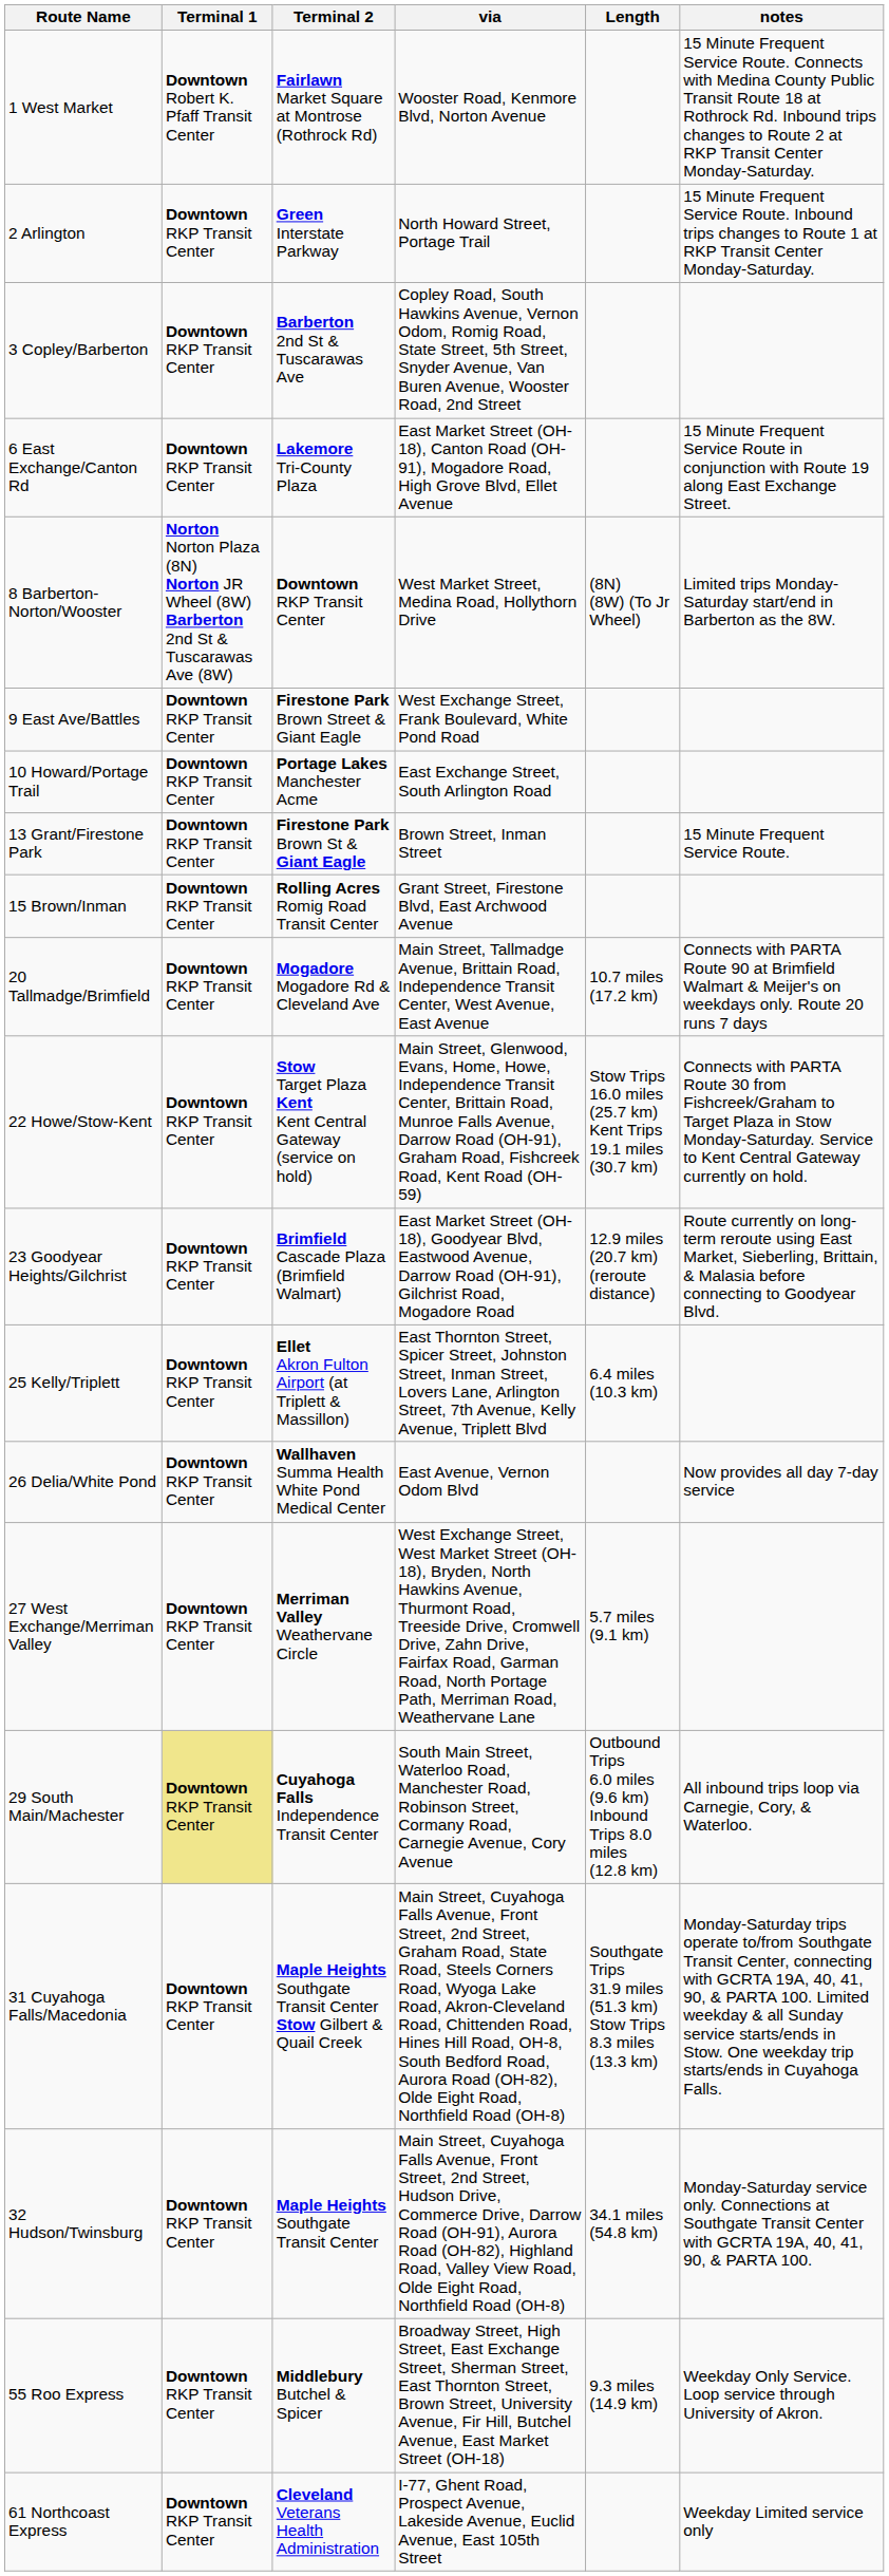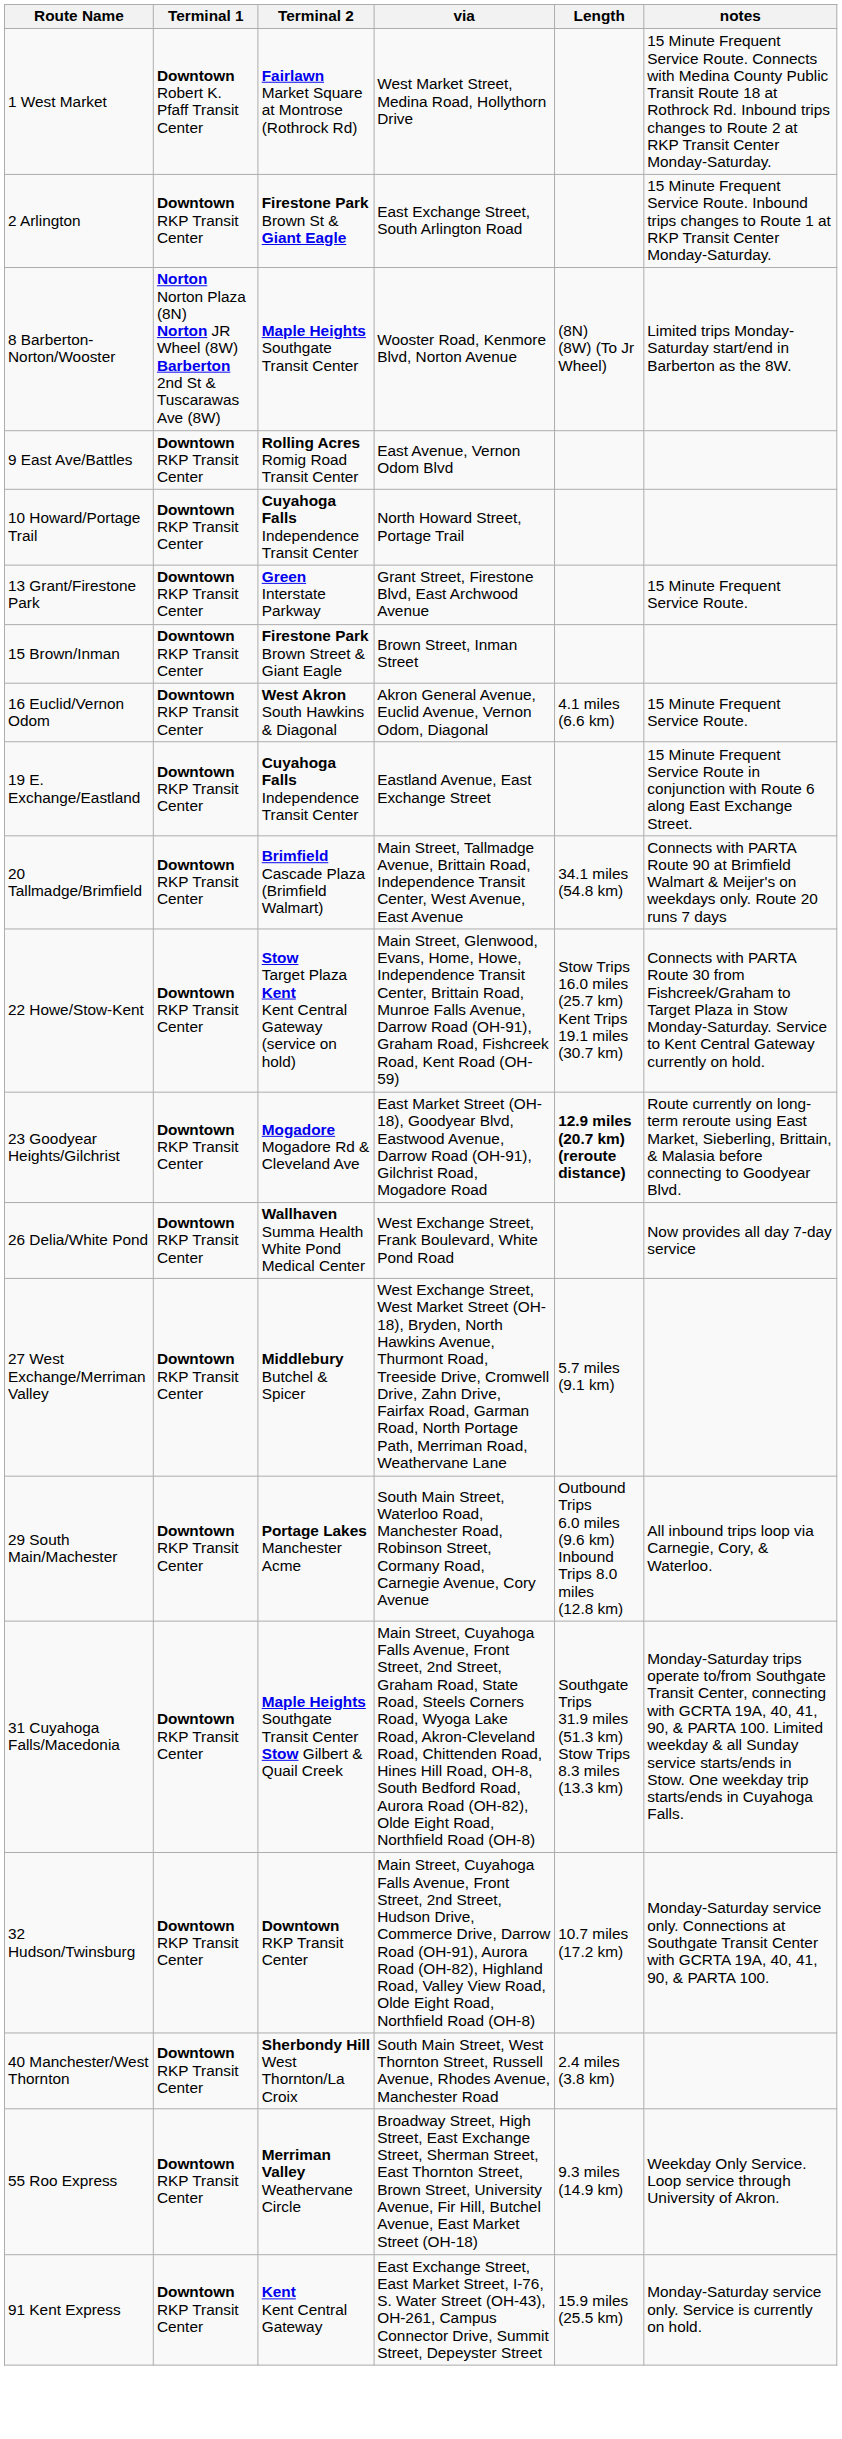1 West Market | via: Wooster Road, Kenmore Blvd, Norton Avenue -> West Market Street, Medina Road, Hollythorn Drive
2 Arlington | Terminal 2: Green Interstate Parkway -> Firestone Park Brown St & Giant Eagle
2 Arlington | via: North Howard Street, Portage Trail -> East Exchange Street, South Arlington Road
- row: 3 Copley/Barberton | Downtown RKP Transit Center | Barberton 2nd St & Tuscarawas Ave | Copley Road, South Hawkins Avenue, Vernon Odom, Romig Road, State Street, 5th Street, Snyder Avenue, Van Buren Avenue, Wooster Road, 2nd Street
- row: 6 East Exchange/Canton Rd | Downtown RKP Transit Center | Lakemore Tri-County Plaza | East Market Street (OH-18), Canton Road (OH-91), Mogadore Road, High Grove Blvd, Ellet Avenue | 15 Minute Frequent Service Route in conjunction with Route 19 along East Exchange Street.
8 Barberton-Norton/Wooster | Terminal 2: Downtown RKP Transit Center -> Maple Heights Southgate Transit Center
8 Barberton-Norton/Wooster | via: West Market Street, Medina Road, Hollythorn Drive -> Wooster Road, Kenmore Blvd, Norton Avenue
9 East Ave/Battles | Terminal 2: Firestone Park Brown Street & Giant Eagle -> Rolling Acres Romig Road Transit Center
9 East Ave/Battles | via: West Exchange Street, Frank Boulevard, White Pond Road -> East Avenue, Vernon Odom Blvd
10 Howard/Portage Trail | Terminal 2: Portage Lakes Manchester Acme -> Cuyahoga Falls Independence Transit Center
10 Howard/Portage Trail | via: East Exchange Street, South Arlington Road -> North Howard Street, Portage Trail
13 Grant/Firestone Park | Terminal 2: Firestone Park Brown St & Giant Eagle -> Green Interstate Parkway
13 Grant/Firestone Park | via: Brown Street, Inman Street -> Grant Street, Firestone Blvd, East Archwood Avenue
15 Brown/Inman | Terminal 2: Rolling Acres Romig Road Transit Center -> Firestone Park Brown Street & Giant Eagle
15 Brown/Inman | via: Grant Street, Firestone Blvd, East Archwood Avenue -> Brown Street, Inman Street
+ row: 16 Euclid/Vernon Odom | Downtown RKP Transit Center | West Akron South Hawkins & Diagonal | Akron General Avenue, Euclid Avenue, Vernon Odom, Diagonal | 4.1 miles (6.6 km) | 15 Minute Frequent Service Route.
+ row: 19 E. Exchange/Eastland | Downtown RKP Transit Center | Cuyahoga Falls Independence Transit Center | Eastland Avenue, East Exchange Street | 15 Minute Frequent Service Route in conjunction with Route 6 along East Exchange Street.
20 Tallmadge/Brimfield | Terminal 2: Mogadore Mogadore Rd & Cleveland Ave -> Brimfield Cascade Plaza (Brimfield Walmart)
20 Tallmadge/Brimfield | Length: 10.7 miles (17.2 km) -> 34.1 miles (54.8 km)
23 Goodyear Heights/Gilchrist | Terminal 2: Brimfield Cascade Plaza (Brimfield Walmart) -> Mogadore Mogadore Rd & Cleveland Ave
23 Goodyear Heights/Gilchrist | Length: normal -> bold
- row: 25 Kelly/Triplett | Downtown RKP Transit Center | Ellet Akron Fulton Airport (at Triplett & Massillon) | East Thornton Street, Spicer Street, Johnston Street, Inman Street, Lovers Lane, Arlington Street, 7th Avenue, Kelly Avenue, Triplett Blvd | 6.4 miles (10.3 km)
26 Delia/White Pond | via: East Avenue, Vernon Odom Blvd -> West Exchange Street, Frank Boulevard, White Pond Road
27 West Exchange/Merriman Valley | Terminal 2: Merriman Valley Weathervane Circle -> Middlebury Butchel & Spicer
29 South Main/Machester | Terminal 1: khaki background -> no background
29 South Main/Machester | Terminal 2: Cuyahoga Falls Independence Transit Center -> Portage Lakes Manchester Acme
32 Hudson/Twinsburg | Terminal 2: Maple Heights Southgate Transit Center -> Downtown RKP Transit Center
32 Hudson/Twinsburg | Length: 34.1 miles (54.8 km) -> 10.7 miles (17.2 km)
+ row: 40 Manchester/West Thornton | Downtown RKP Transit Center | Sherbondy Hill West Thornton/La Croix | South Main Street, West Thornton Street, Russell Avenue, Rhodes Avenue, Manchester Road | 2.4 miles (3.8 km)
55 Roo Express | Terminal 2: Middlebury Butchel & Spicer -> Merriman Valley Weathervane Circle
- row: 61 Northcoast Express | Downtown RKP Transit Center | Cleveland Veterans Health Administration | I-77, Ghent Road, Prospect Avenue, Lakeside Avenue, Euclid Avenue, East 105th Street | Weekday Limited service only
+ row: 91 Kent Express | Downtown RKP Transit Center | Kent Kent Central Gateway | East Exchange Street, East Market Street, I-76, S. Water Street (OH-43), OH-261, Campus Connector Drive, Summit Street, Depeyster Street | 15.9 miles (25.5 km) | Monday-Saturday service only. Service is currently on hold.
